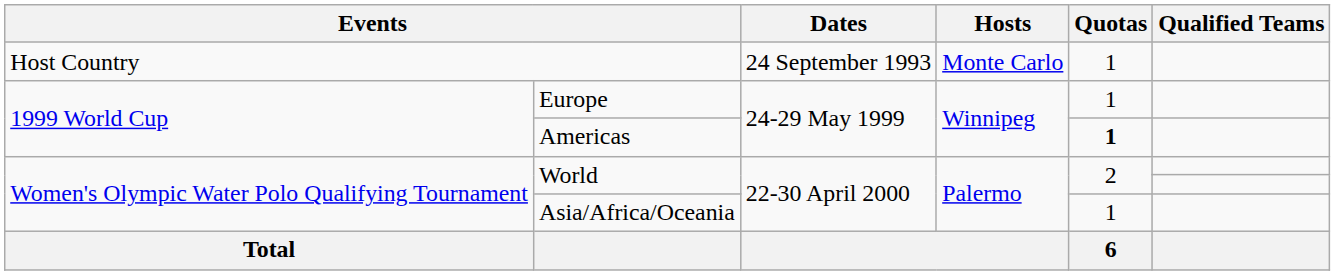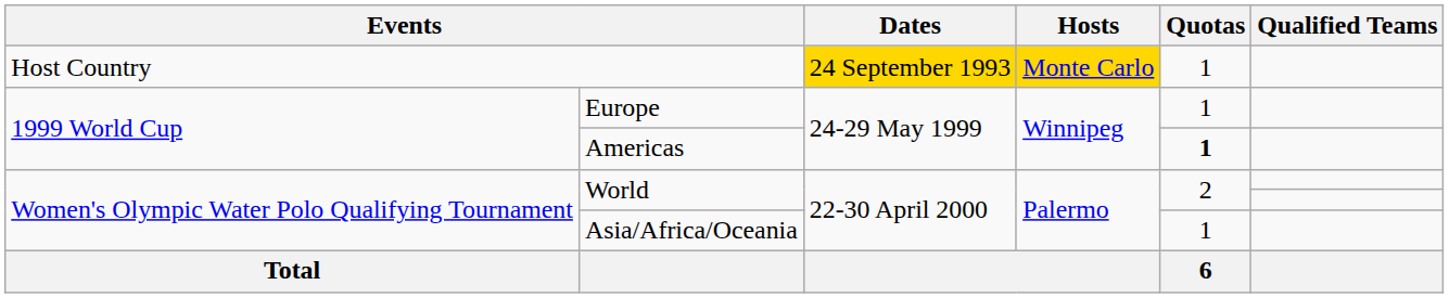Host Country | Dates: no background -> gold background
Host Country | Hosts: no background -> gold background
